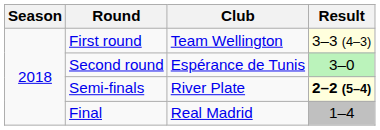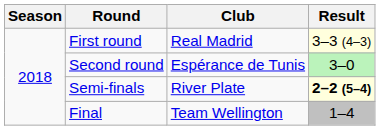First round | Club: Team Wellington -> Real Madrid
Final | Club: Real Madrid -> Team Wellington
